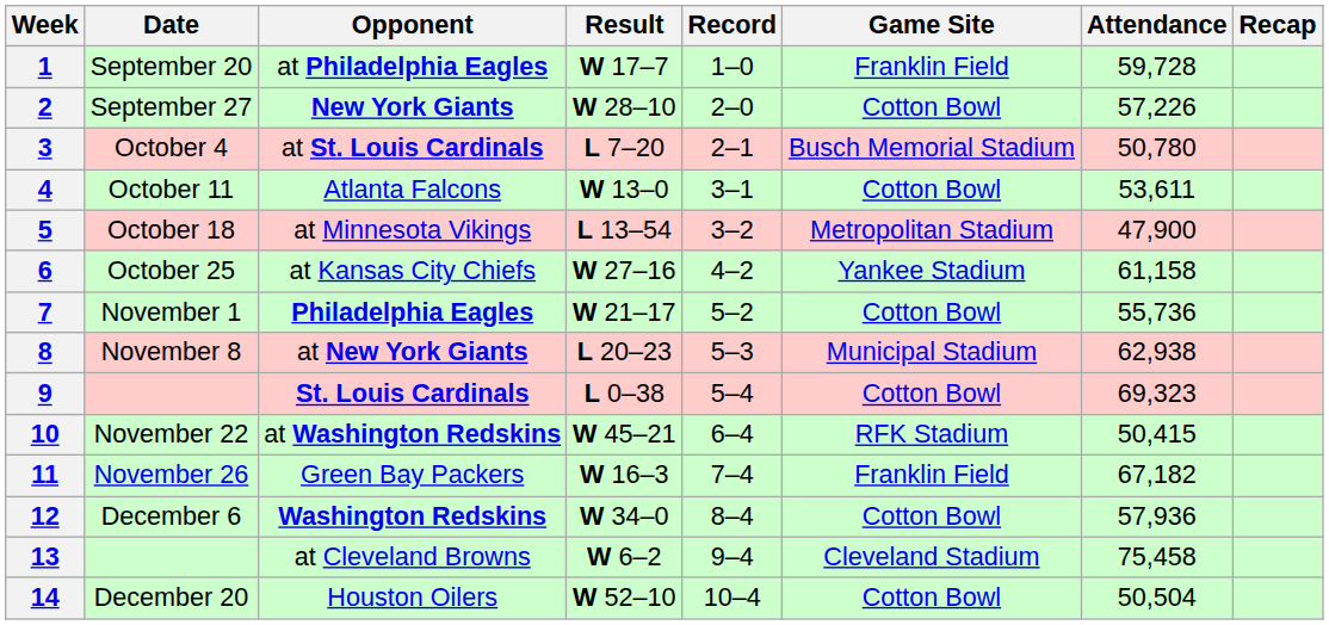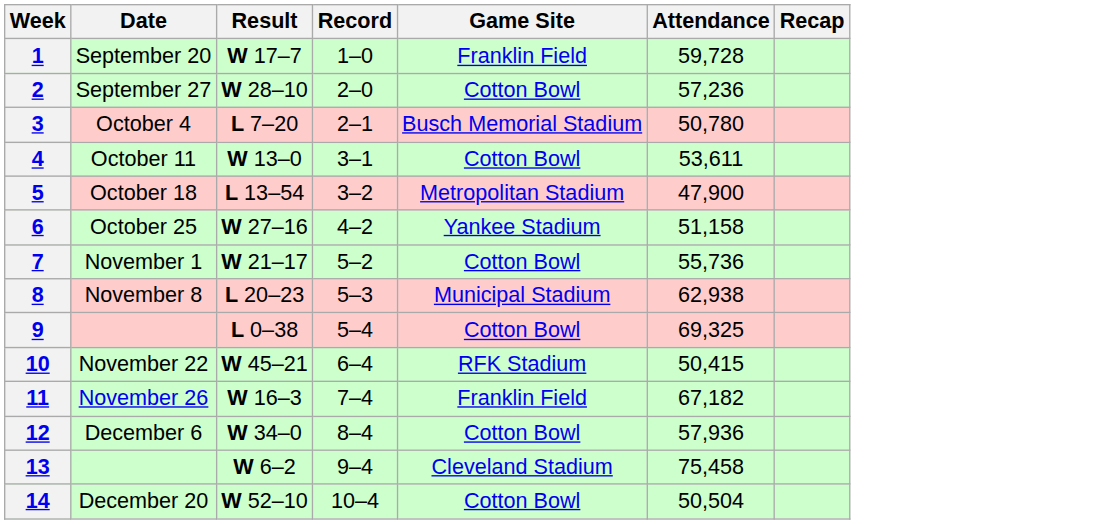- column: Opponent | at Philadelphia Eagles | New York Giants | at St. Louis Cardinals | Atlanta Falcons | at Minnesota Vikings | at Kansas City Chiefs | Philadelphia Eagles | at New York Giants | St. Louis Cardinals | at Washington Redskins | Green Bay Packers | Washington Redskins | at Cleveland Browns | Houston Oilers
2 | Attendance: 57,226 -> 57,236
6 | Attendance: 61,158 -> 51,158
9 | Attendance: 69,323 -> 69,325
